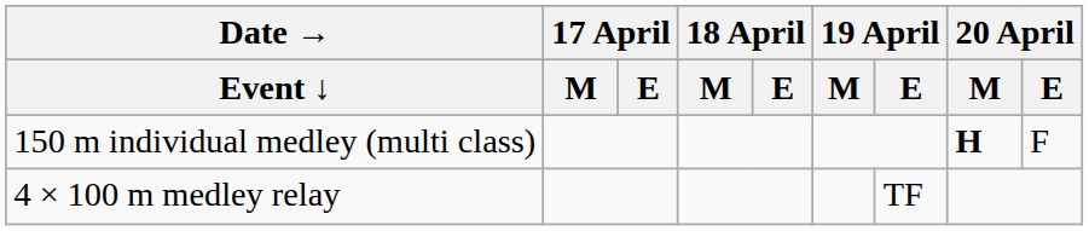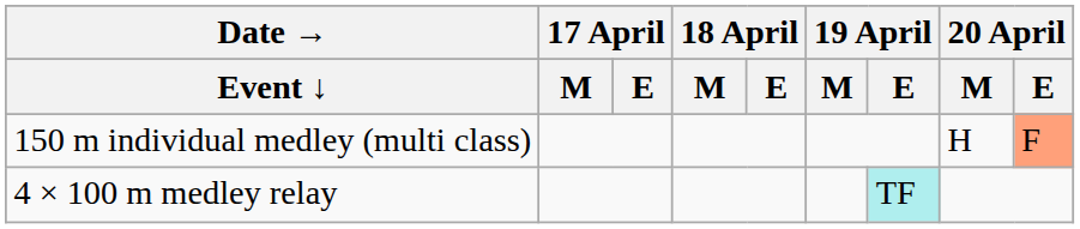150 m individual medley (multi class) | 20 April / M: bold -> normal
150 m individual medley (multi class) | 20 April / E: no background -> lightsalmon background
4 × 100 m medley relay | 19 April / E: no background -> paleturquoise background
